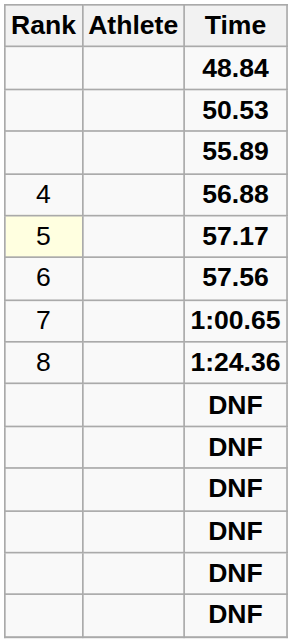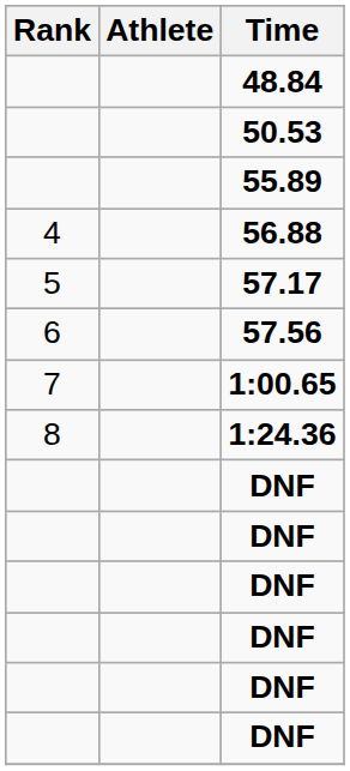57.17 | Rank: lightyellow background -> no background
